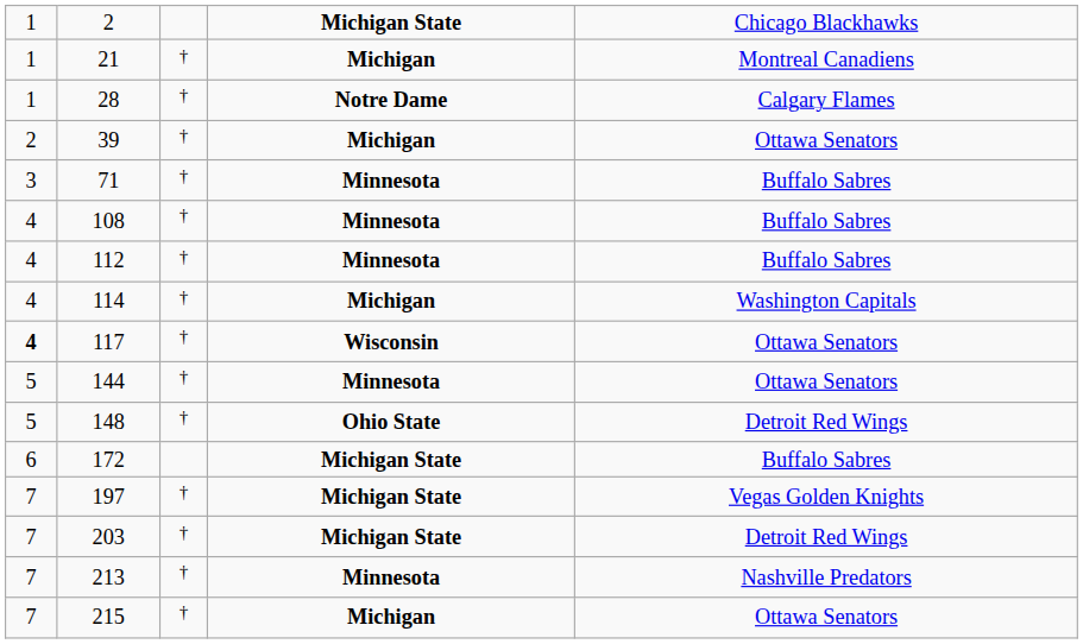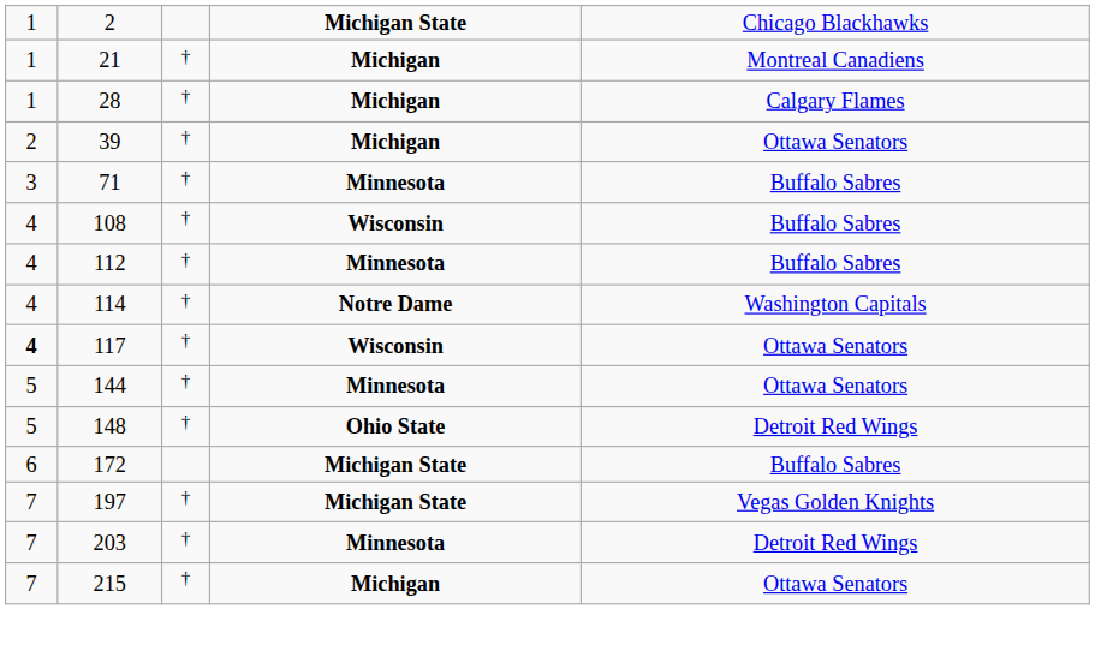28 | column 4: Notre Dame -> Michigan
108 | column 4: Minnesota -> Wisconsin
114 | column 4: Michigan -> Notre Dame
203 | column 4: Michigan State -> Minnesota
- row: 7 | 213 | † | Minnesota | Nashville Predators
